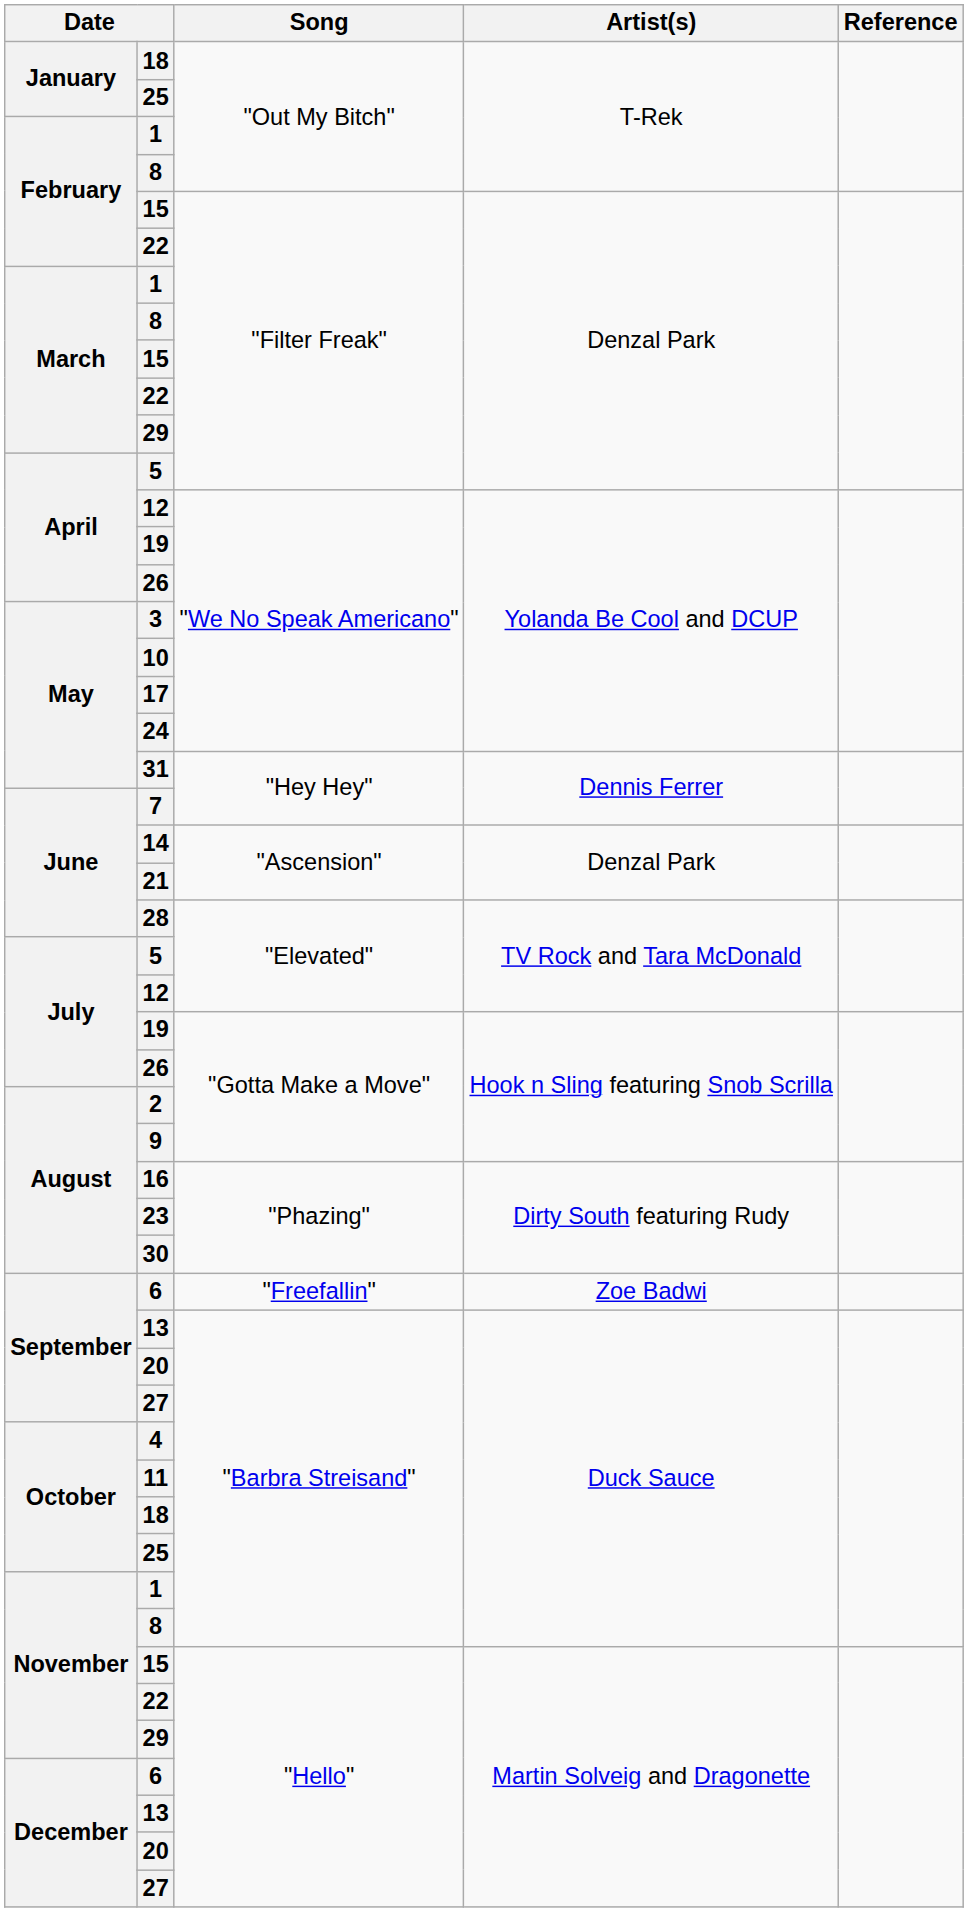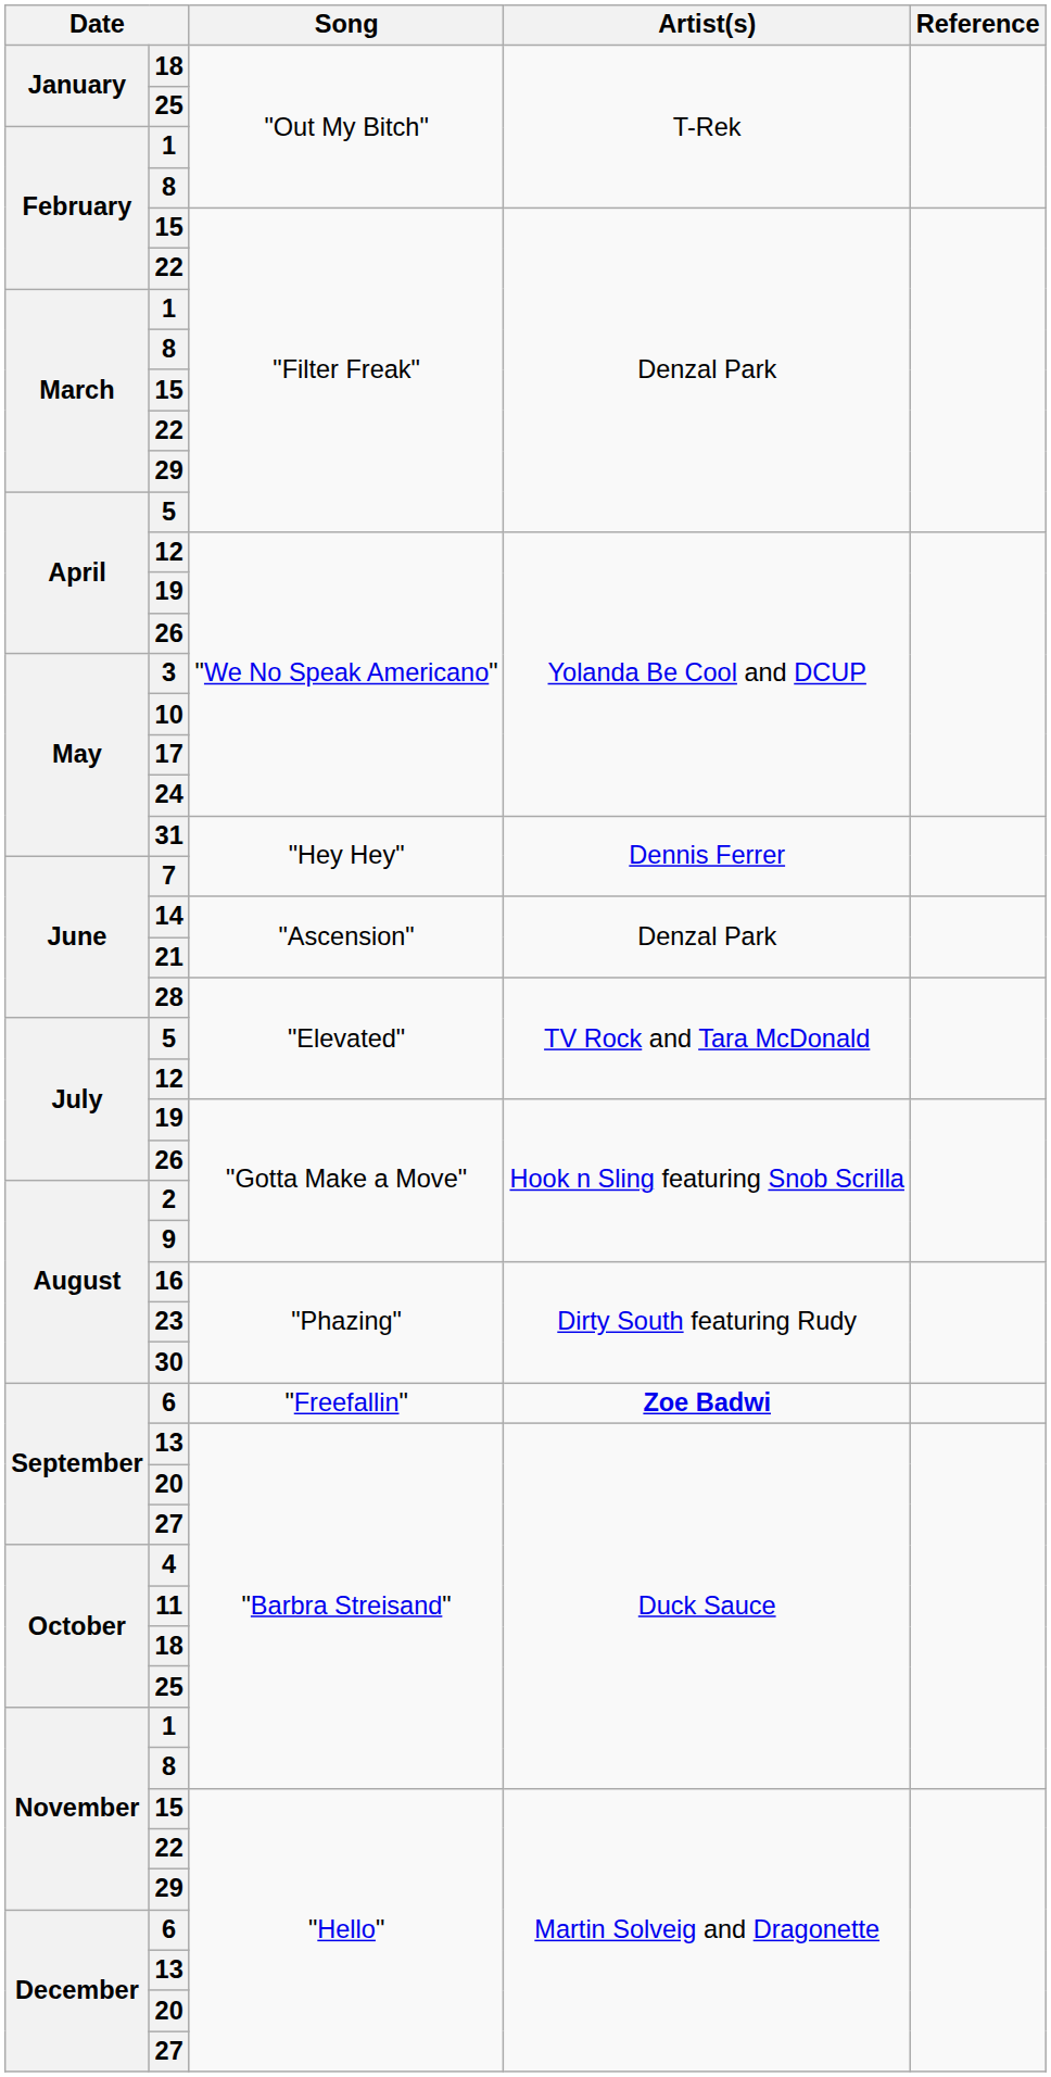6 / "Freefallin" | Artist(s): normal -> bold
